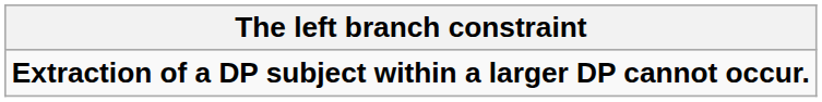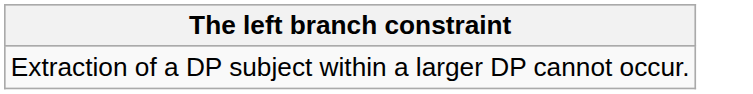row 2 | column 1: bold -> normal
